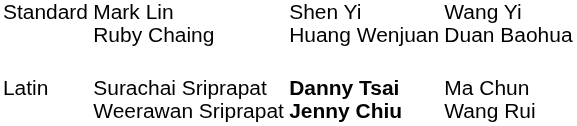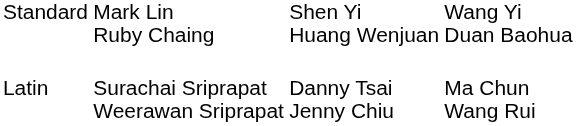Latin | column 3: bold -> normal
